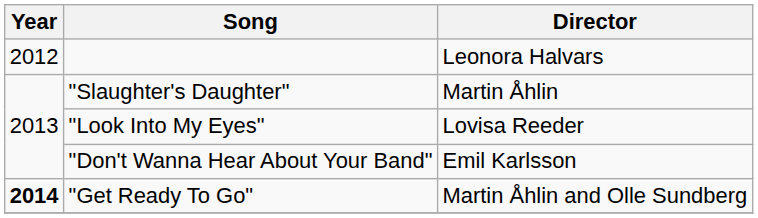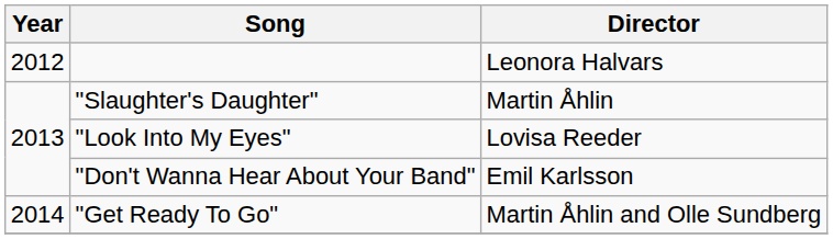"Get Ready To Go" | Year: bold -> normal
